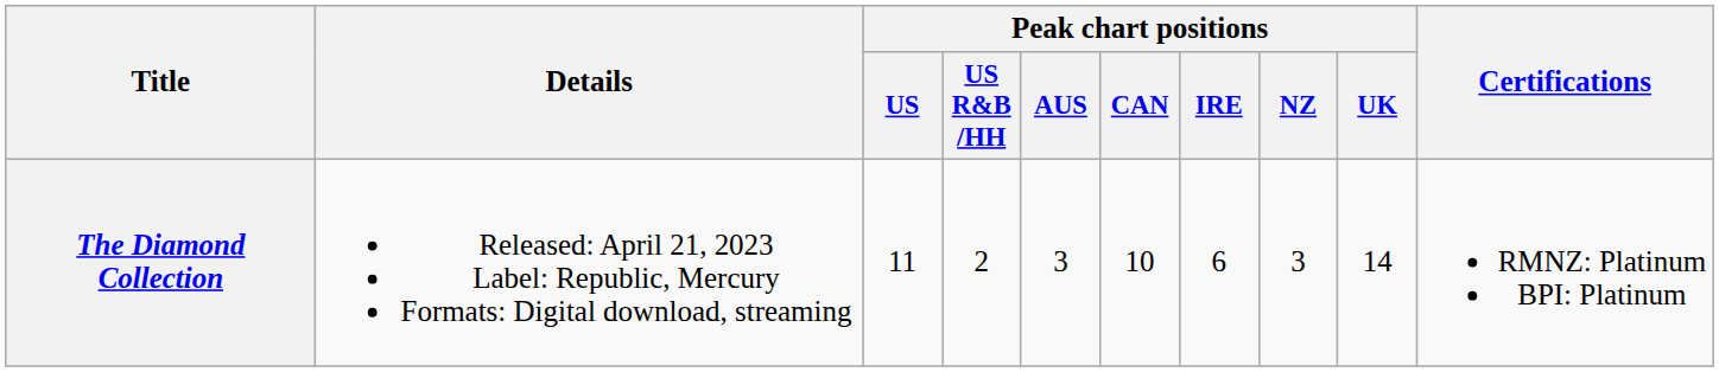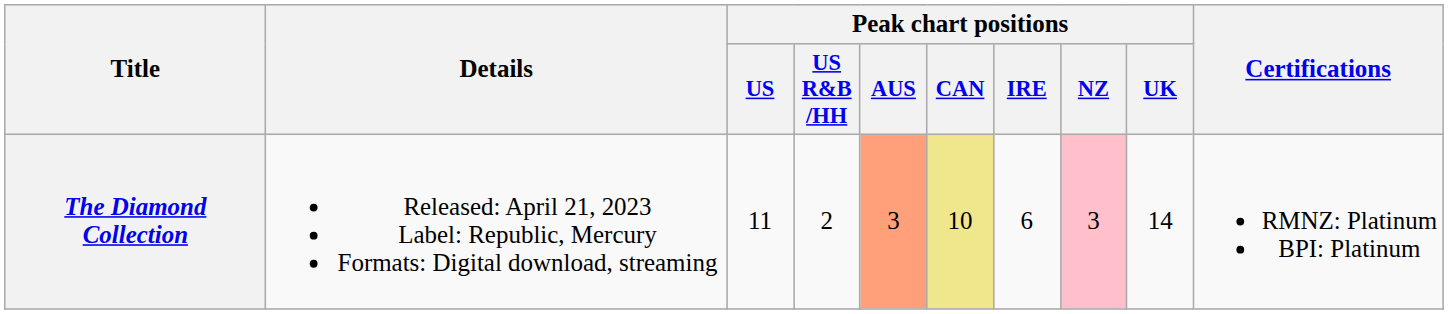The Diamond Collection | Peak chart positions / AUS: no background -> lightsalmon background
The Diamond Collection | Peak chart positions / CAN: no background -> khaki background
The Diamond Collection | Peak chart positions / NZ: no background -> pink background
